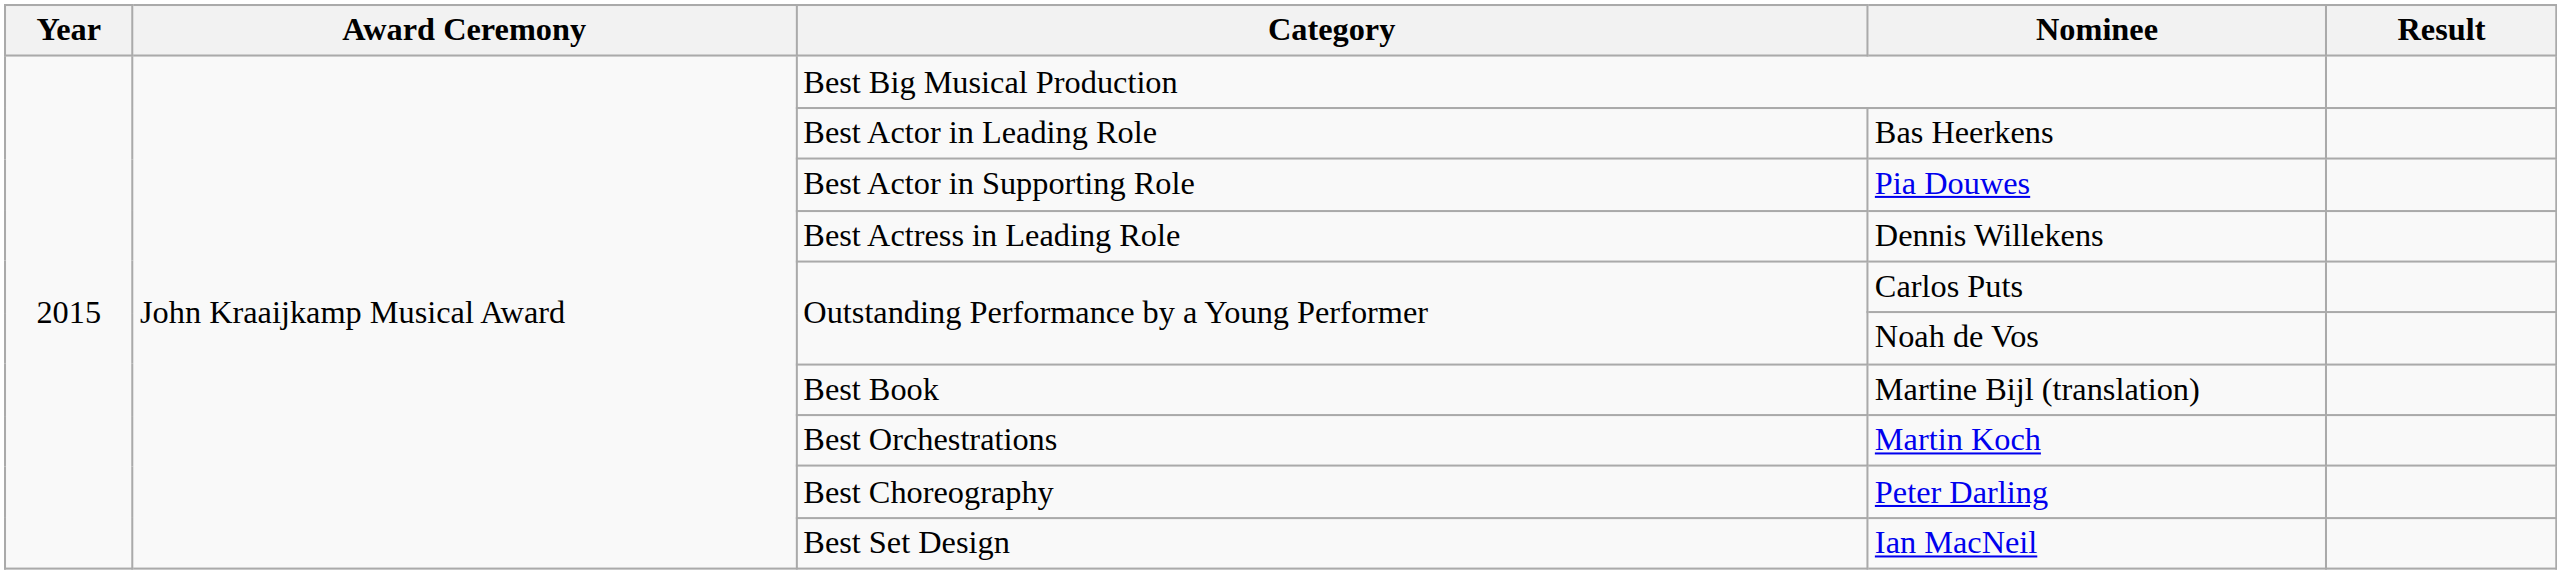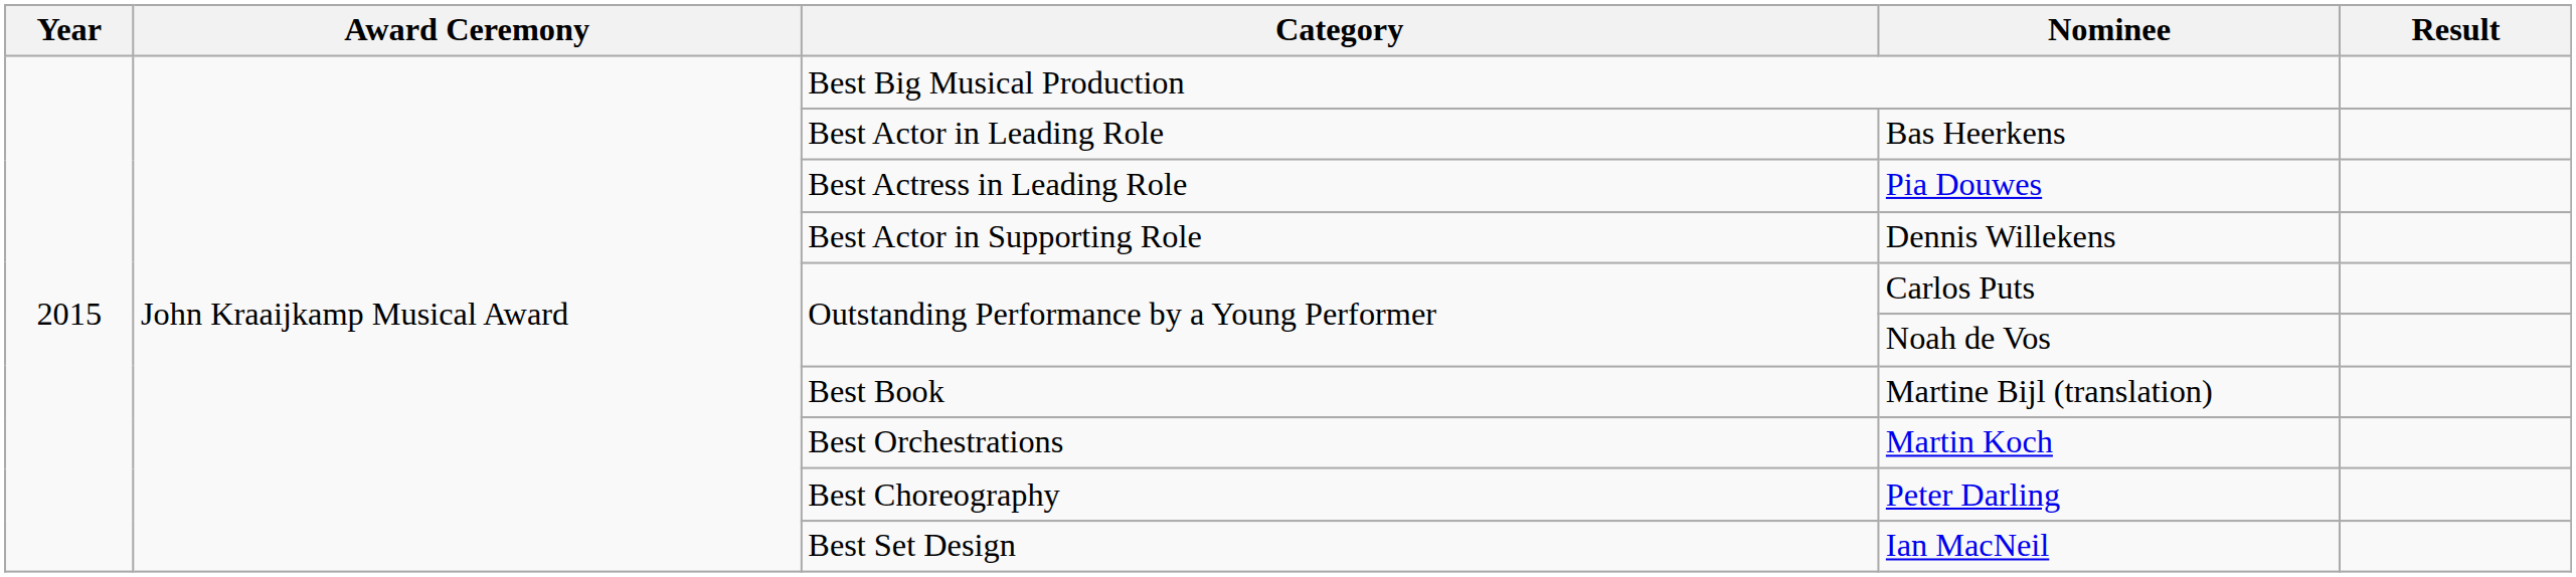Pia Douwes | Category: Best Actor in Supporting Role -> Best Actress in Leading Role
Dennis Willekens | Category: Best Actress in Leading Role -> Best Actor in Supporting Role
